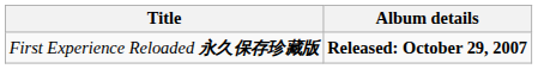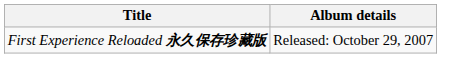First Experience Reloaded 永久保存珍藏版 | Album details: bold -> normal
